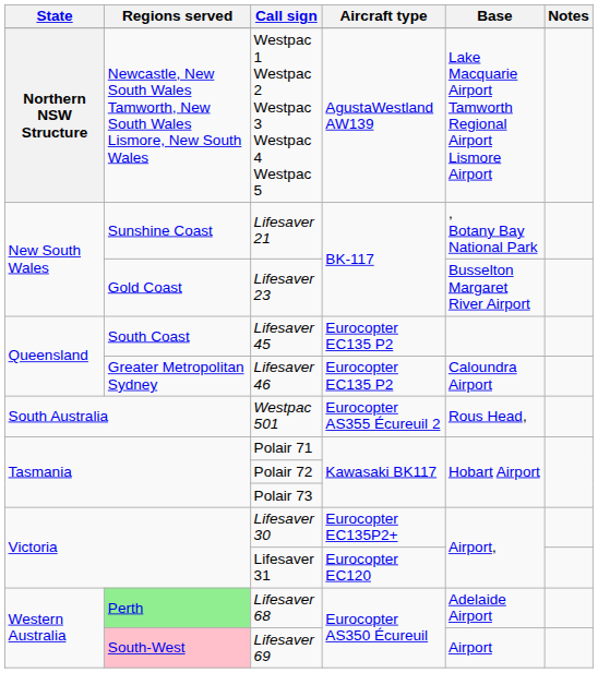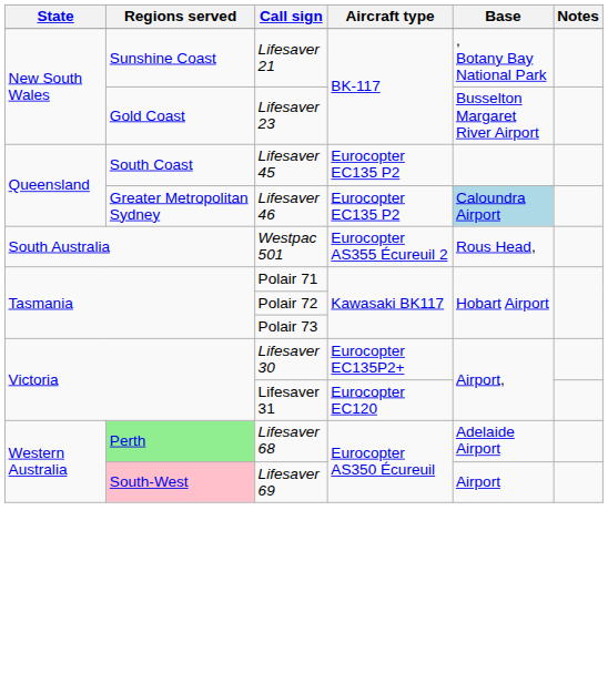- row: Northern NSW Structure | Newcastle, New South Wales Tamworth, New South Wales Lismore, New South Wales | Westpac 1 Westpac 2 Westpac 3 Westpac 4 Westpac 5 | AgustaWestland AW139 | Lake Macquarie Airport Tamworth Regional Airport Lismore Airport
Lifesaver 46 | Base: no background -> lightblue background
